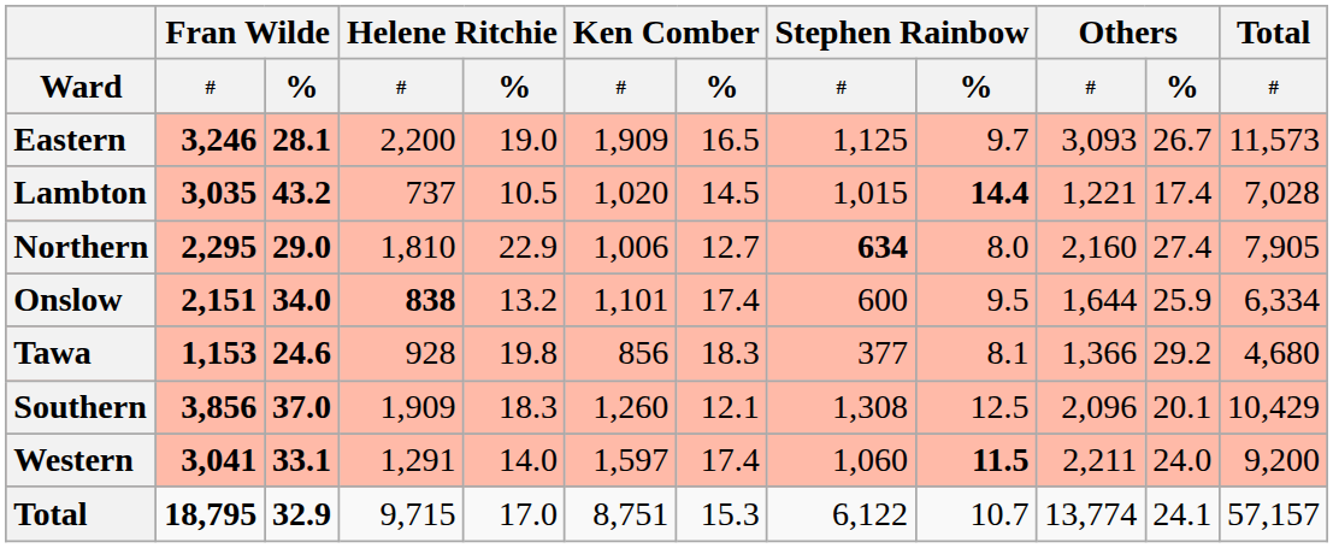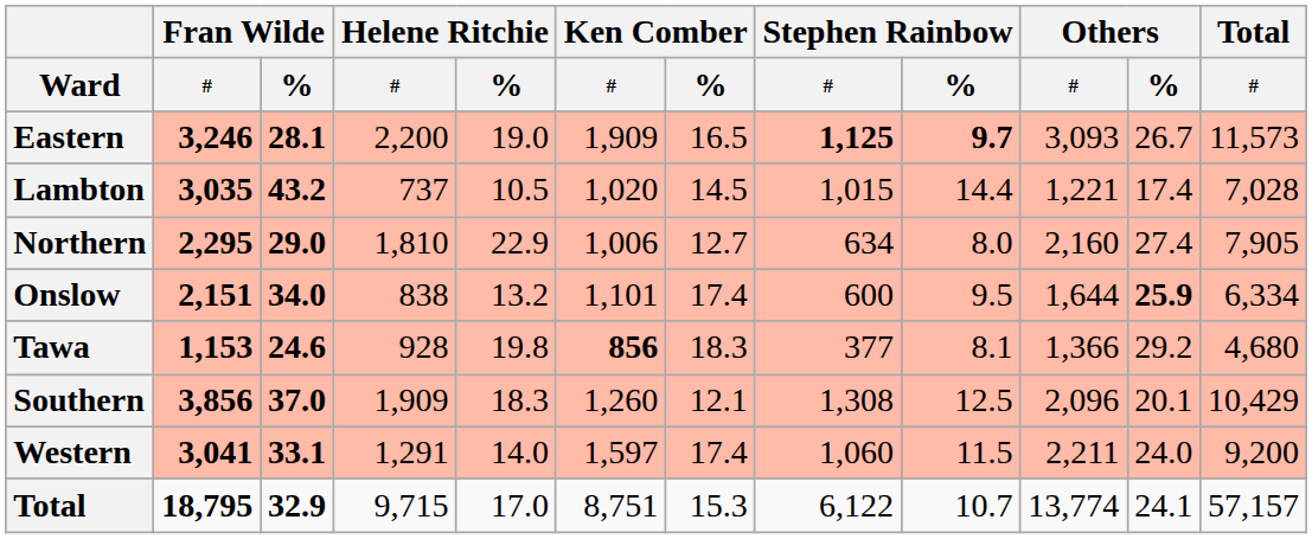Eastern | Stephen Rainbow / #: normal -> bold
Eastern | Stephen Rainbow / %: normal -> bold
Lambton | Stephen Rainbow / %: bold -> normal
Northern | Stephen Rainbow / #: bold -> normal
Onslow | Helene Ritchie / #: bold -> normal
Onslow | Others / %: normal -> bold
Tawa | Ken Comber / #: normal -> bold
Western | Stephen Rainbow / %: bold -> normal
